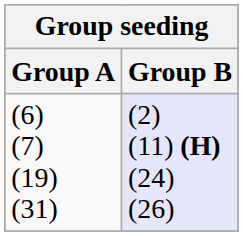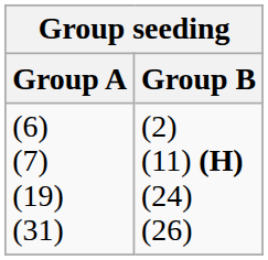(6) (7) (19) (31) | Group B: lavender background -> no background
